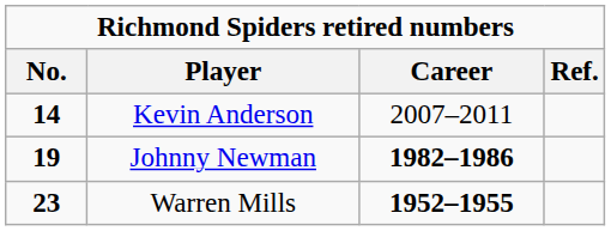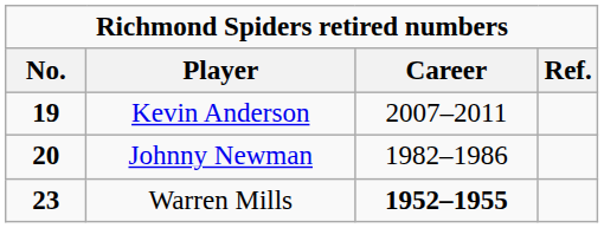Kevin Anderson | No.: 14 -> 19
Johnny Newman | No.: 19 -> 20
Johnny Newman | Career: bold -> normal
